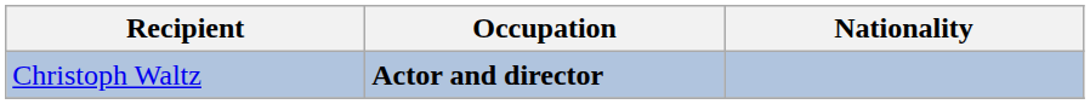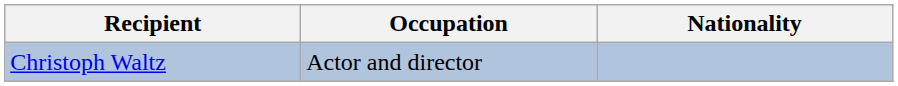Christoph Waltz | Occupation: bold -> normal
